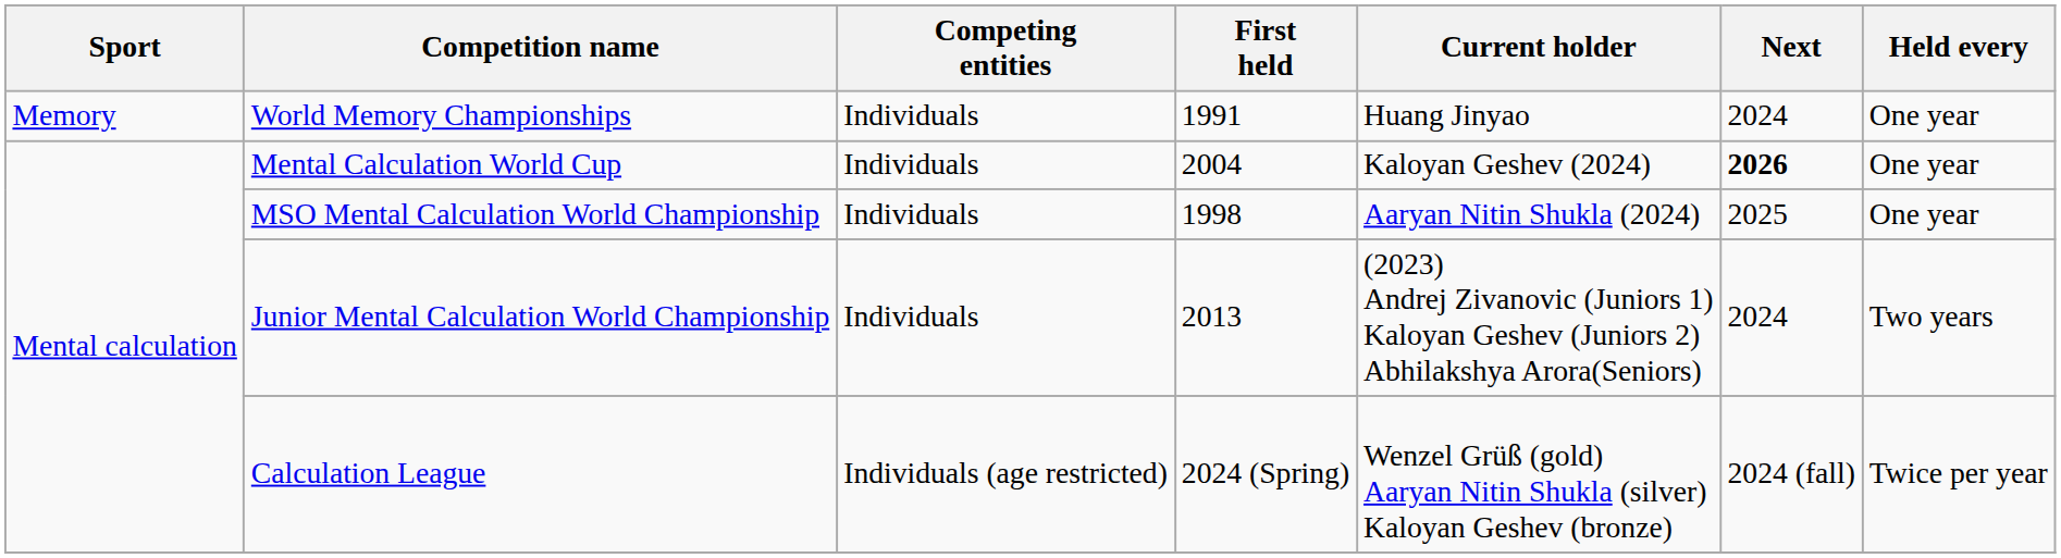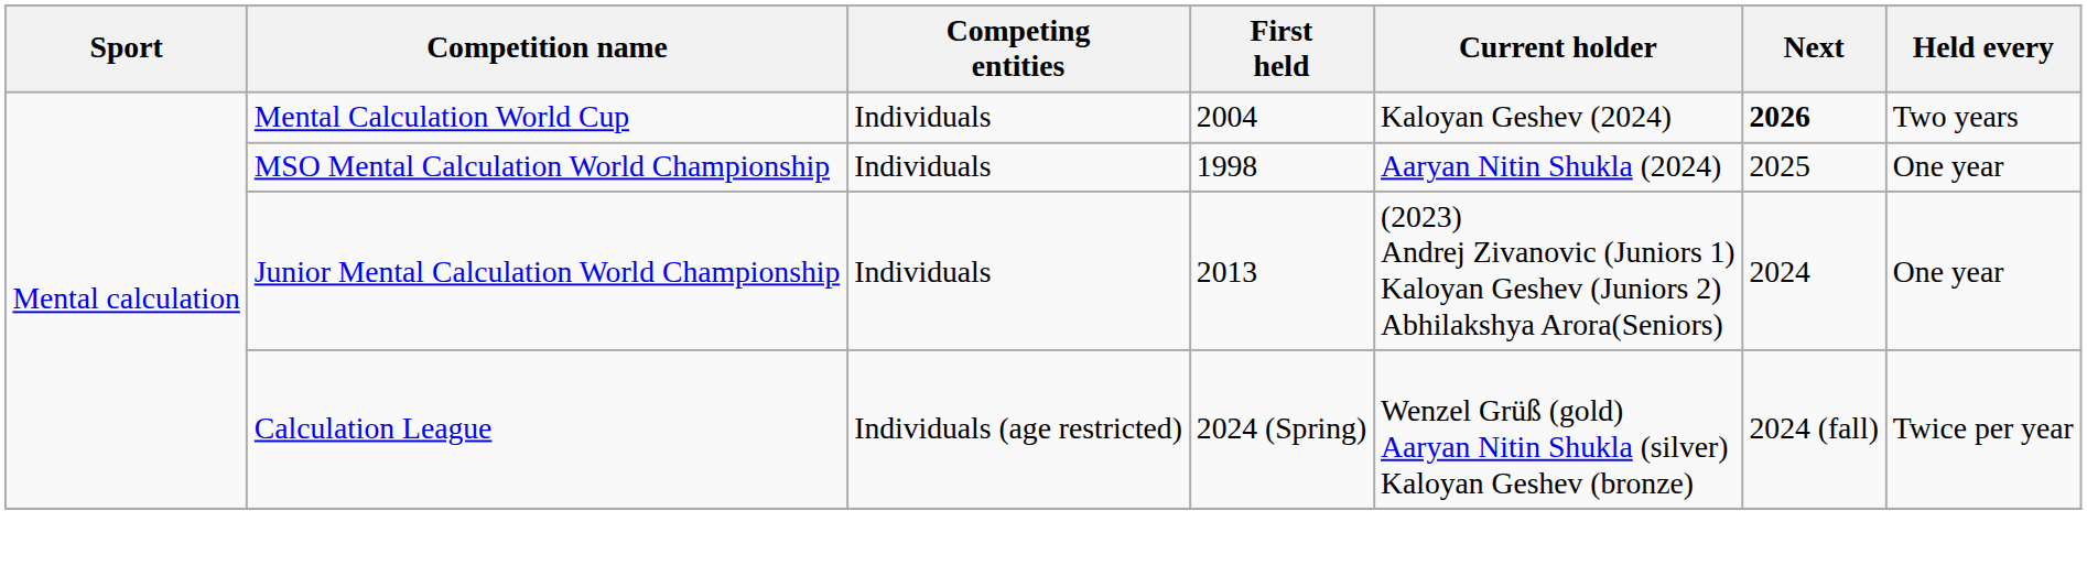- row: Memory | World Memory Championships | Individuals | 1991 | Huang Jinyao | 2024 | One year
Mental Calculation World Cup | Held every: One year -> Two years
Junior Mental Calculation World Championship | Held every: Two years -> One year
